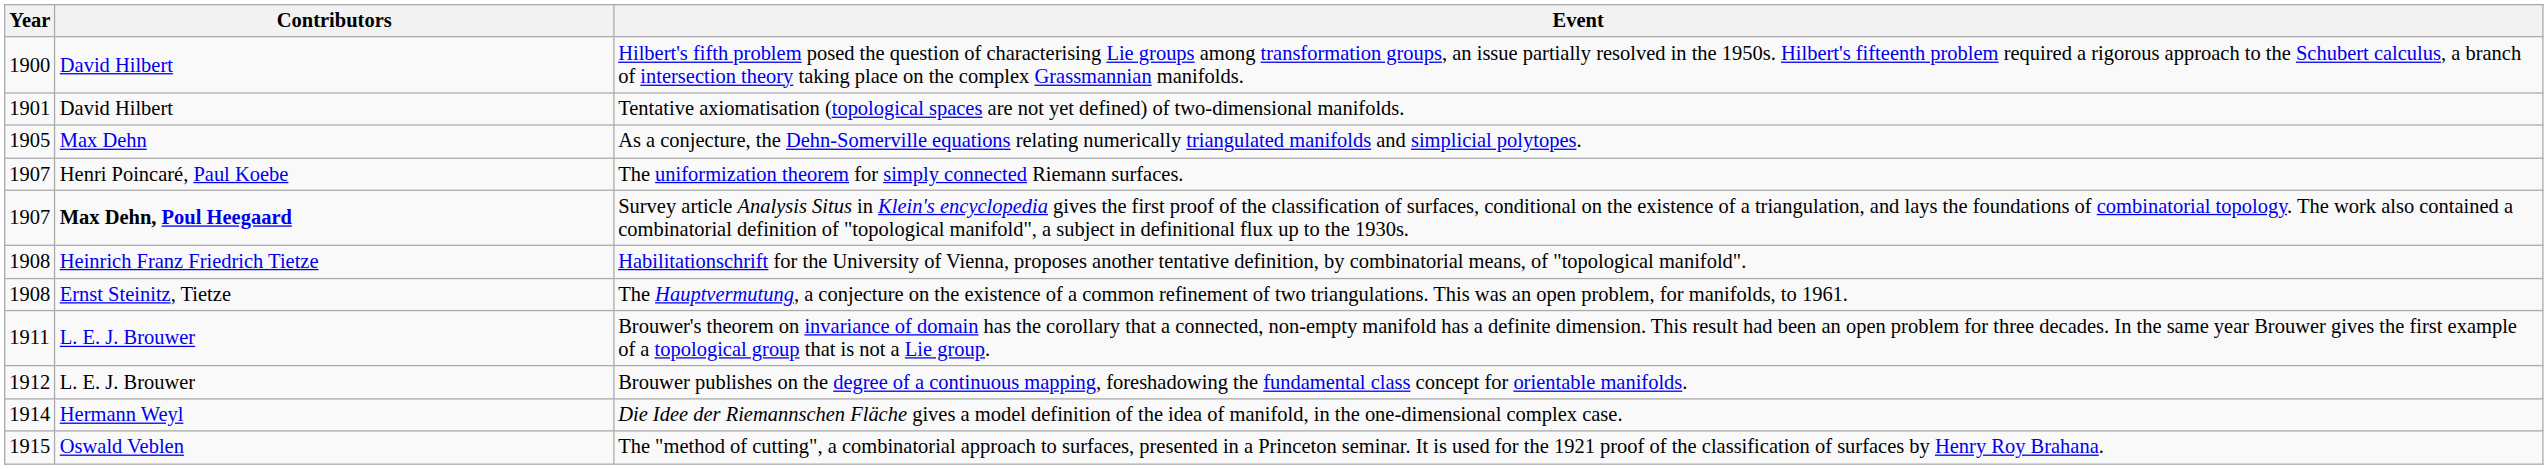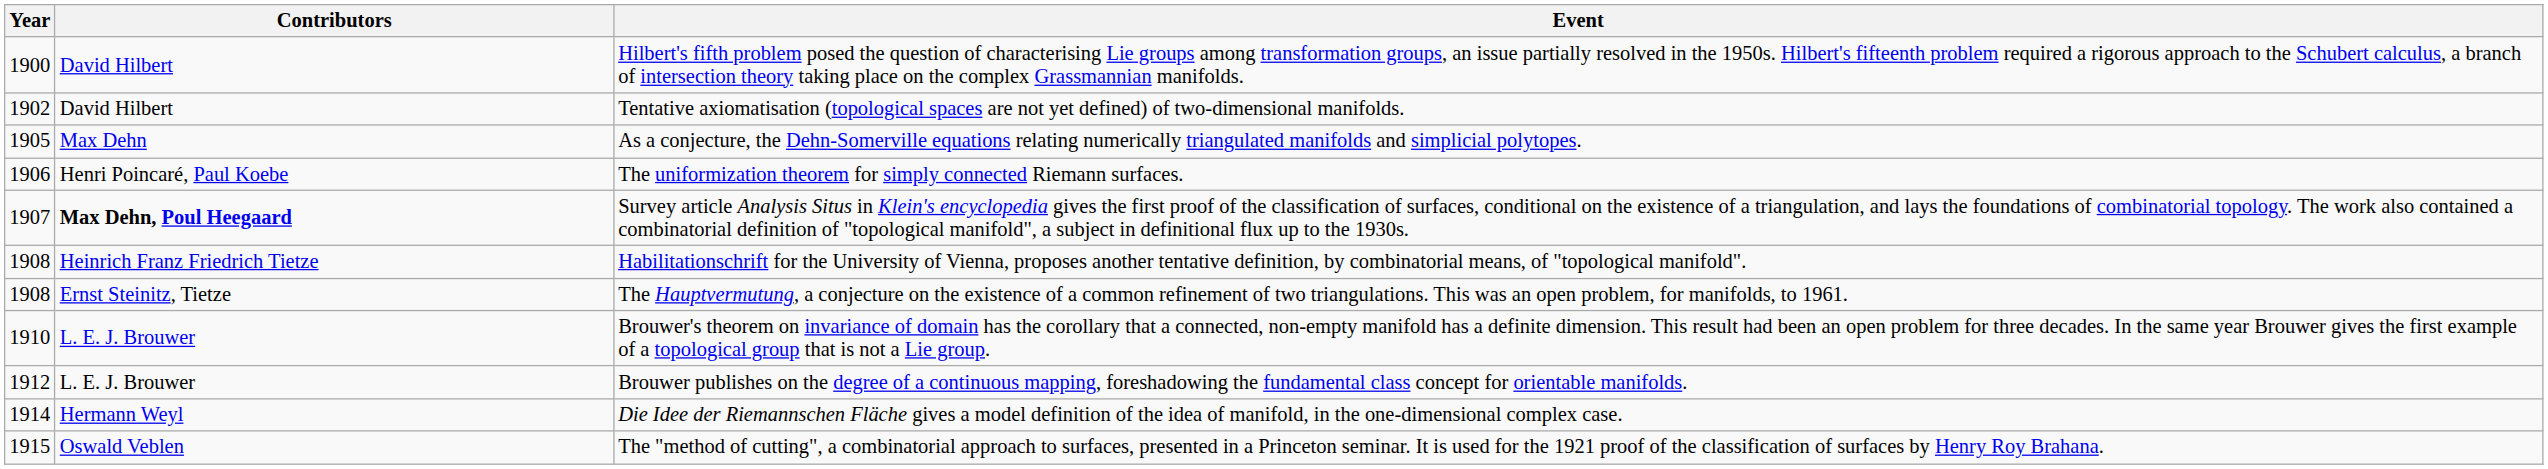row 3 | Year: 1901 -> 1902
row 5 | Year: 1907 -> 1906
row 9 | Year: 1911 -> 1910
